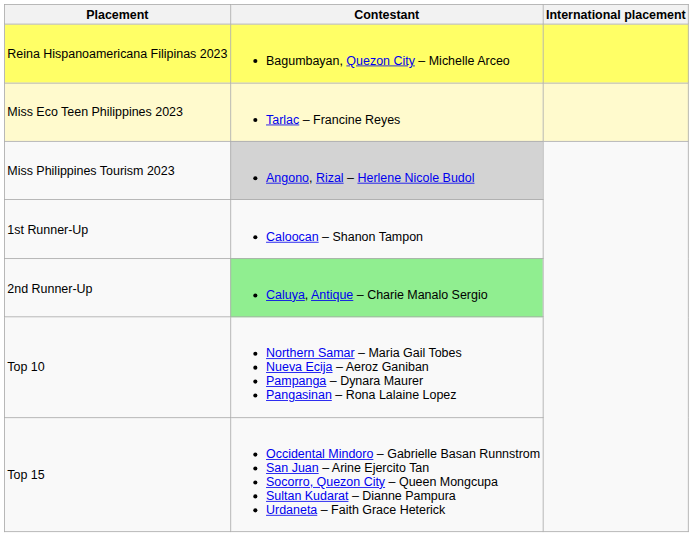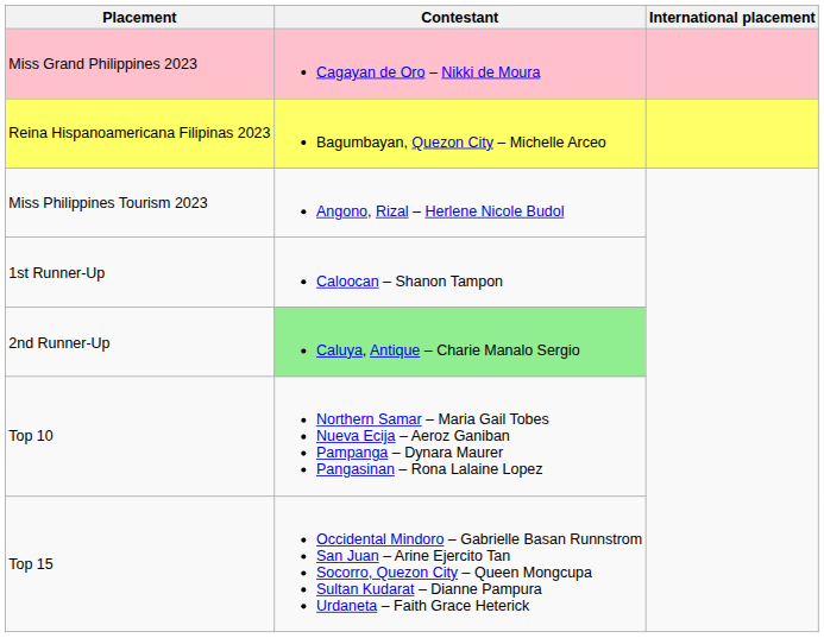+ row: Miss Grand Philippines 2023 | Cagayan de Oro – Nikki de Moura
- row: Miss Eco Teen Philippines 2023 | Tarlac – Francine Reyes
Miss Philippines Tourism 2023 | Contestant: lightgrey background -> no background
